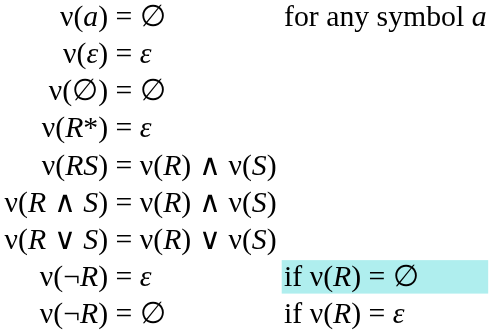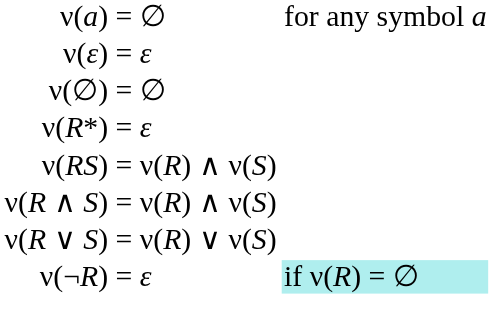- row: ν(¬R) | = ∅ | if ν(R) = ε
